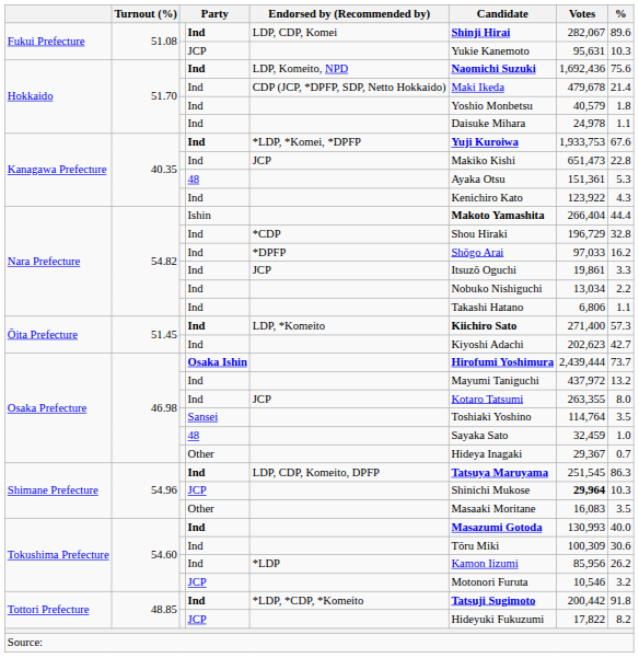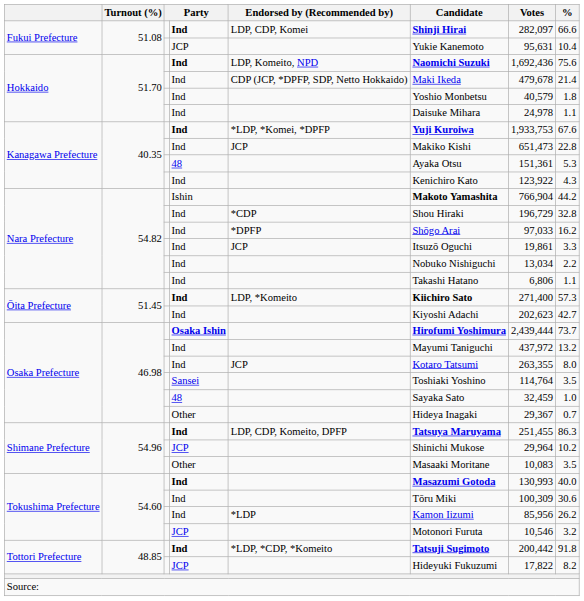Fukui Prefecture / Ind | Votes: 282,067 -> 282,097
Fukui Prefecture / Ind | %: 89.6 -> 66.6
Fukui Prefecture / JCP | %: 10.3 -> 10.4
Nara Prefecture / Ishin | Votes: 266,404 -> 766,904
Nara Prefecture / Ishin | %: 44.4 -> 44.2
Shimane Prefecture / Ind | Votes: 251,545 -> 251,455
Shimane Prefecture / JCP | Votes: bold -> normal
Shimane Prefecture / JCP | %: 10.3 -> 10.2
Shimane Prefecture / Other | Votes: 16,083 -> 10,083
